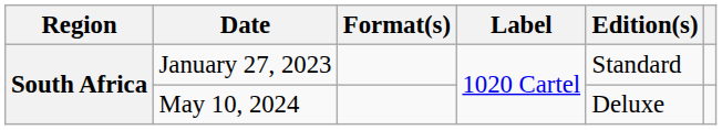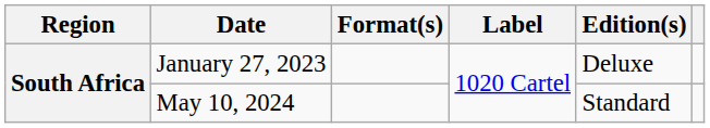January 27, 2023 | Edition(s): Standard -> Deluxe
May 10, 2024 | Edition(s): Deluxe -> Standard
